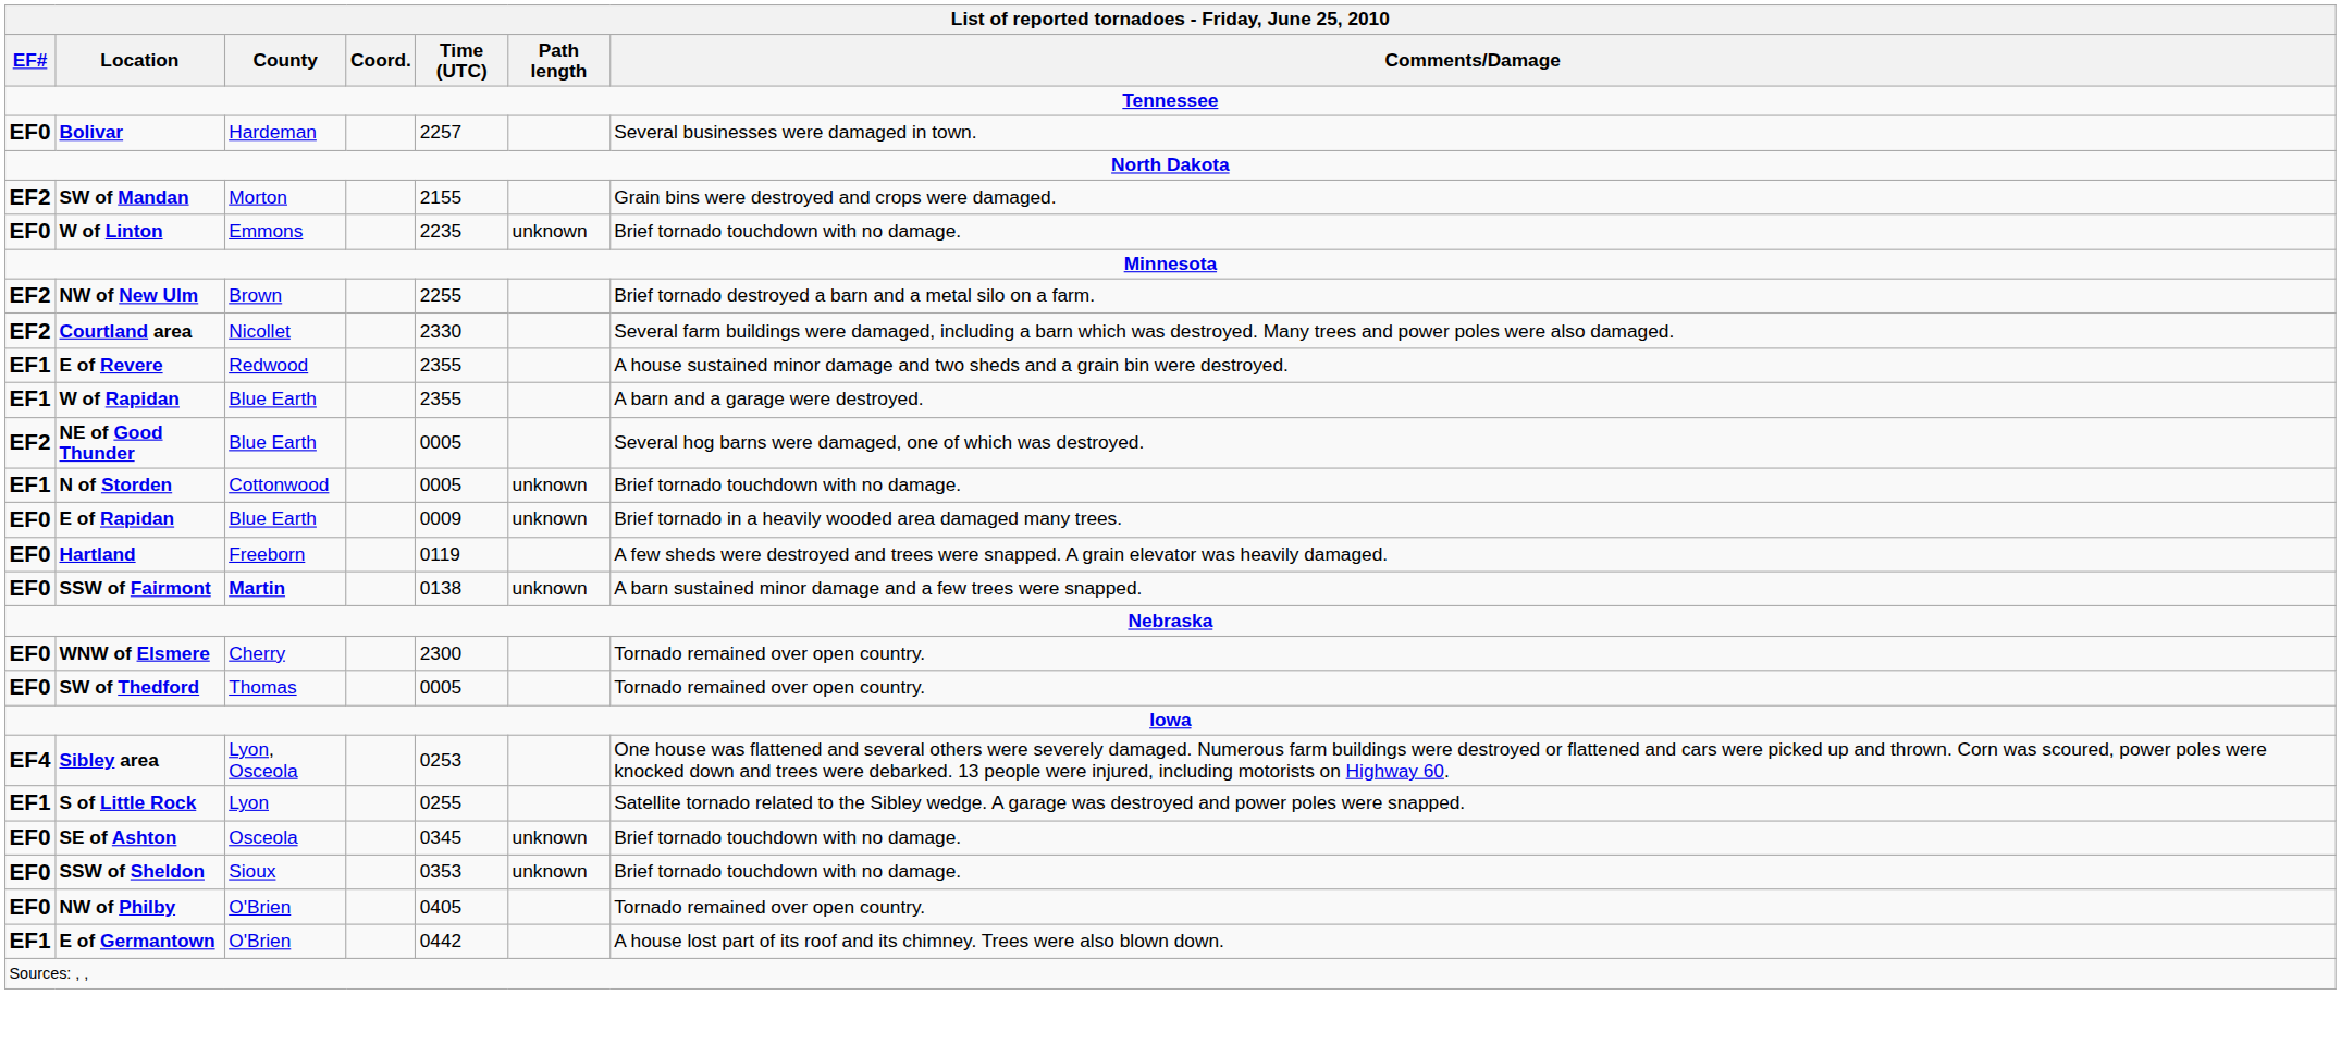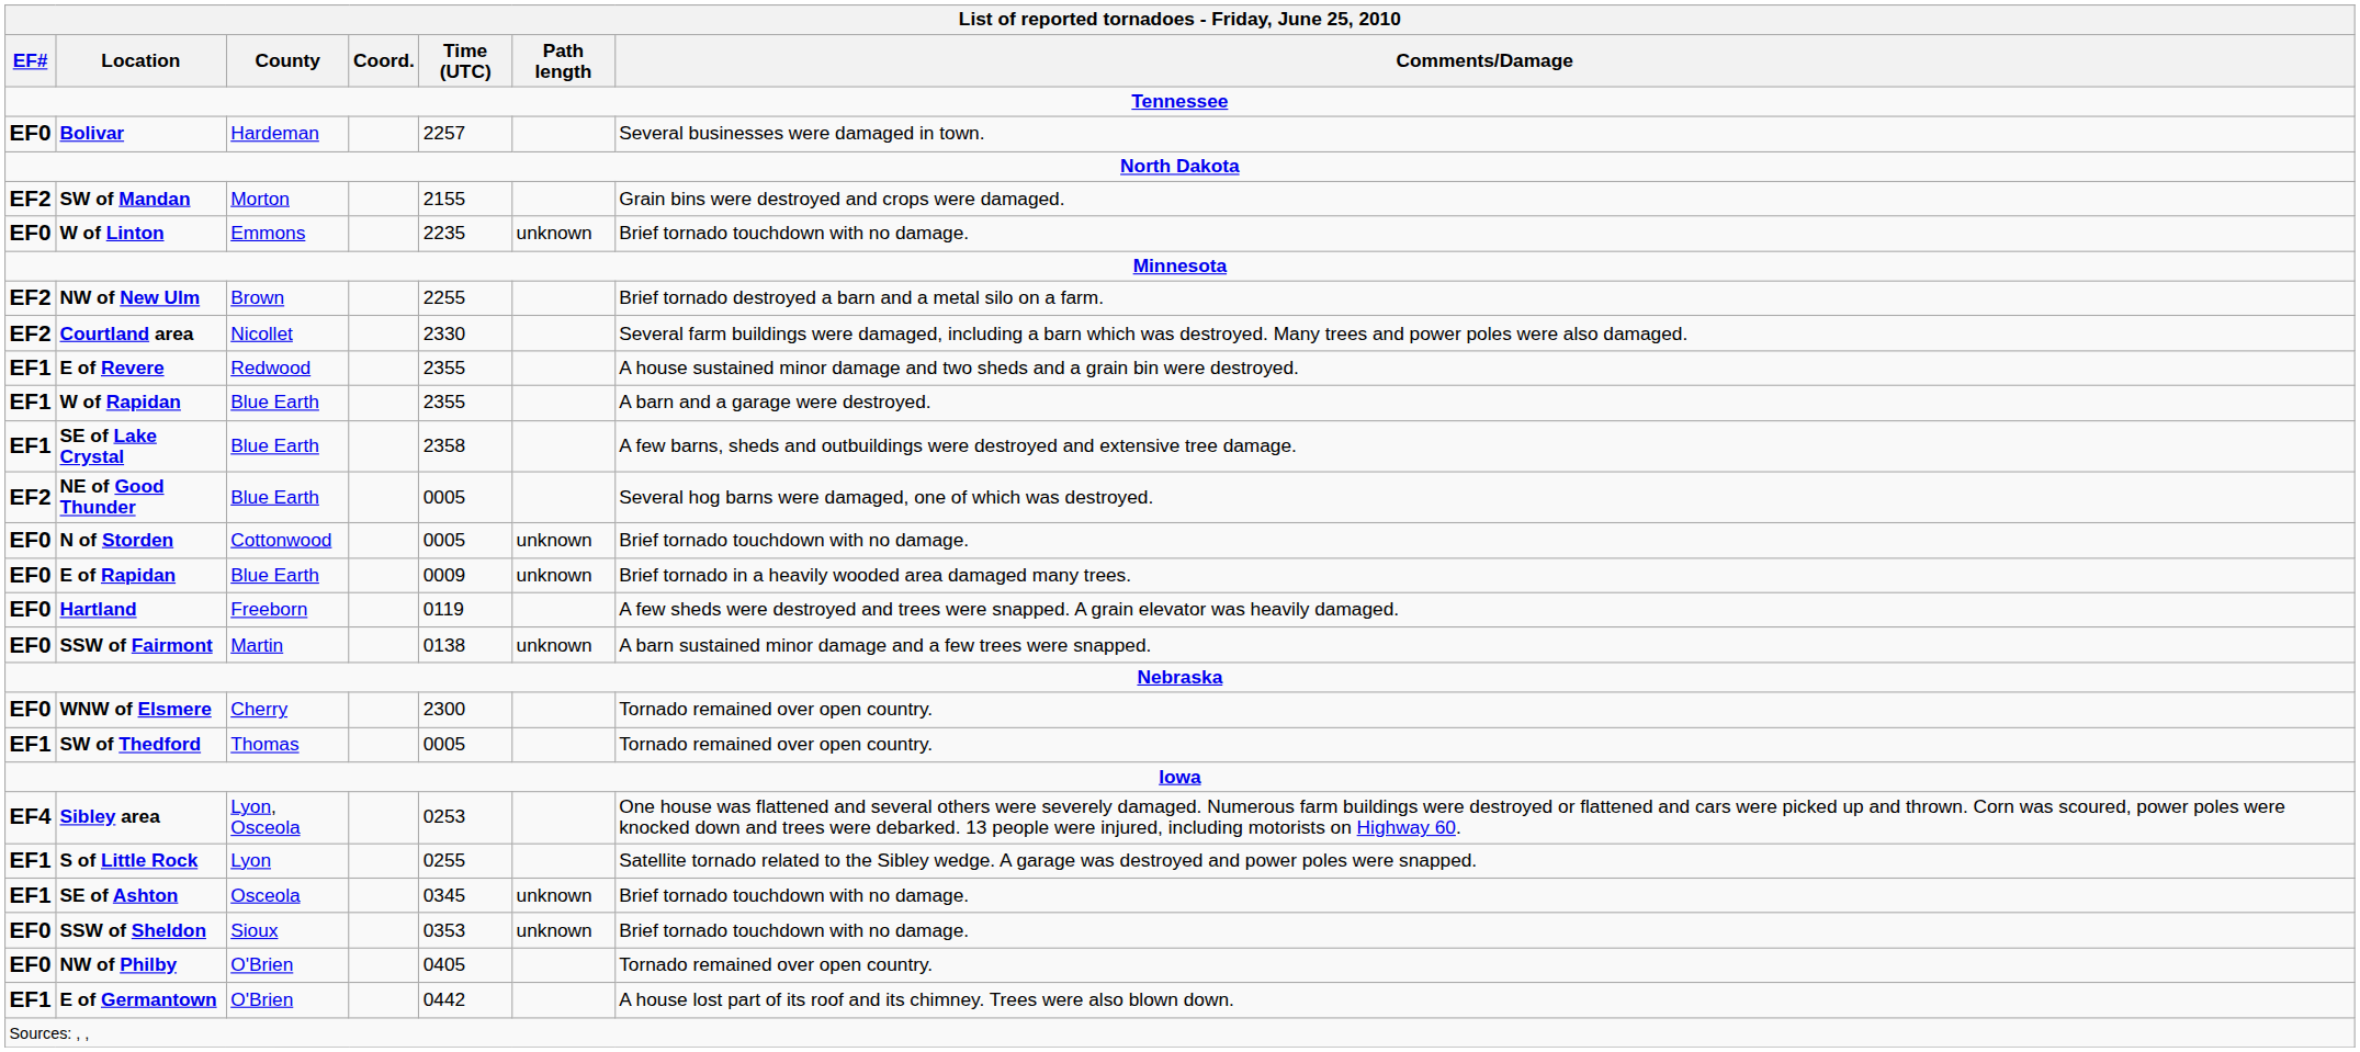+ row: EF1 | SE of Lake Crystal | Blue Earth | 2358 | A few barns, sheds and outbuildings were destroyed and extensive tree damage.
N of Storden | EF#: EF1 -> EF0
SSW of Fairmont | County: bold -> normal
SW of Thedford | EF#: EF0 -> EF1
SE of Ashton | EF#: EF0 -> EF1
